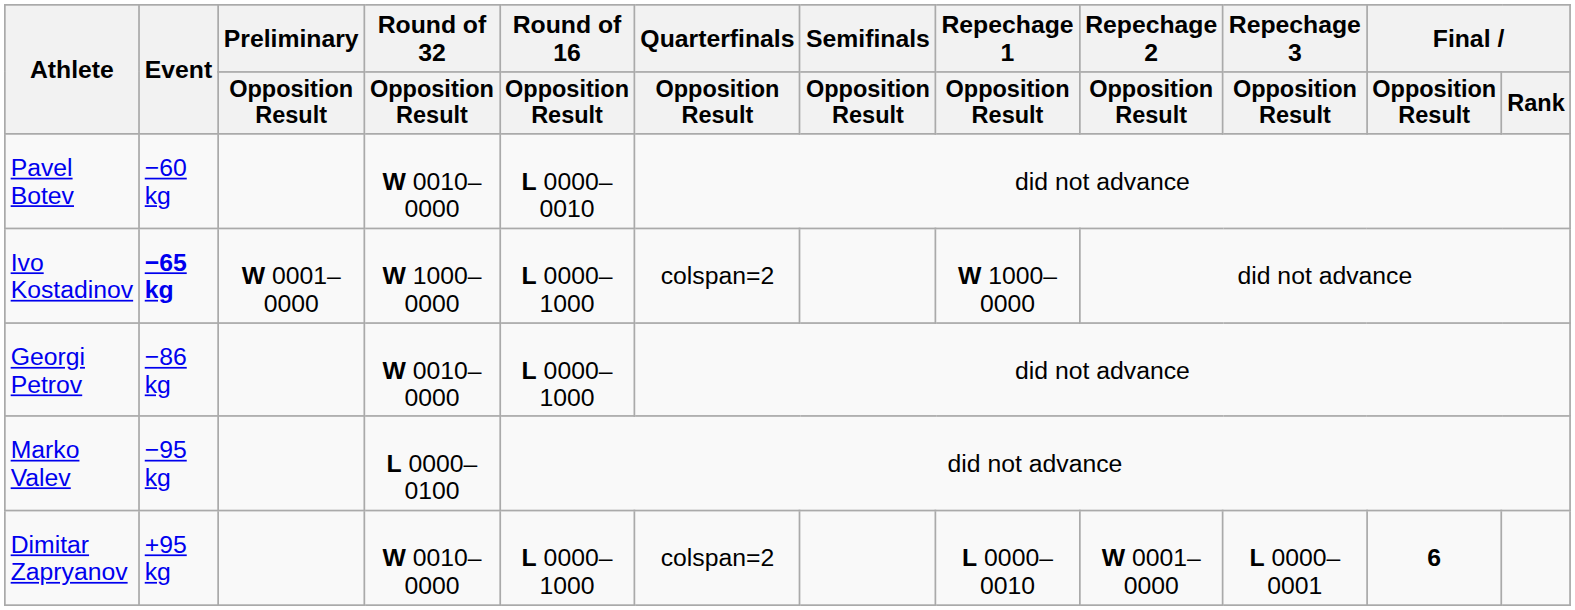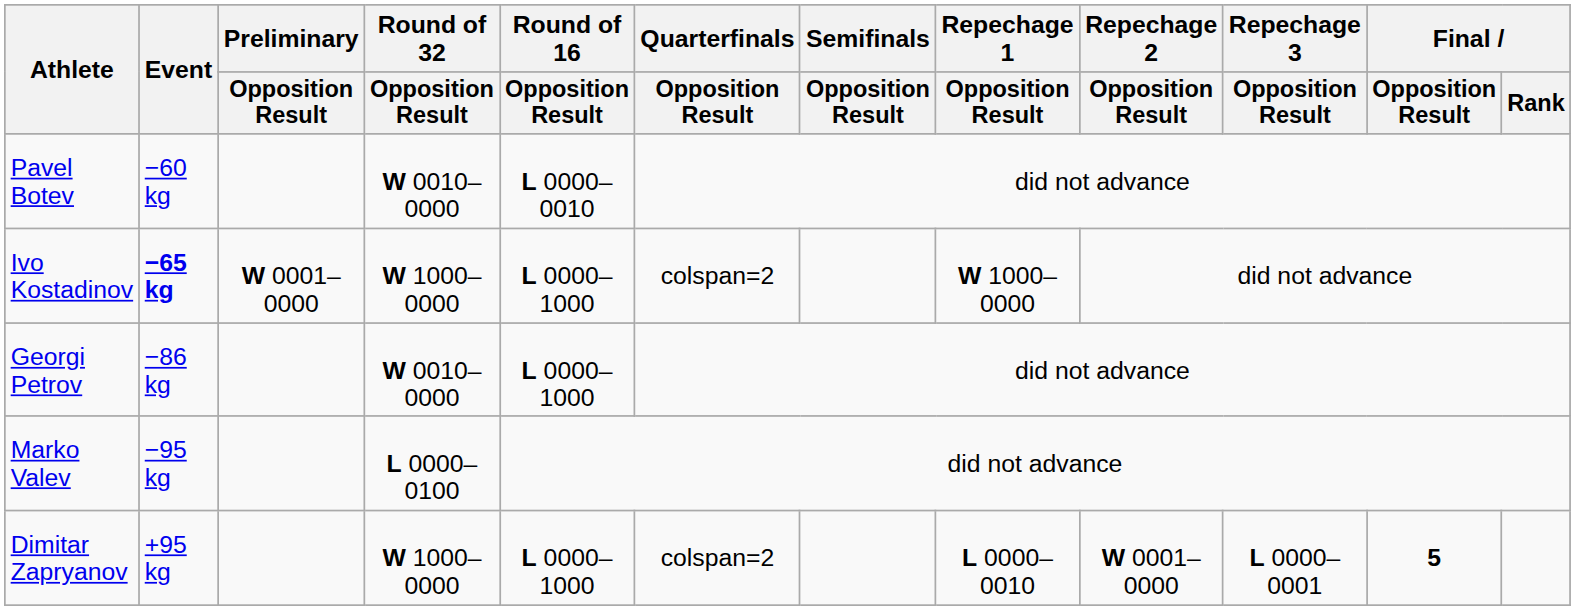Dimitar Zapryanov | Round of 32 / Opposition Result: W 0010–0000 -> W 1000–0000
Dimitar Zapryanov | Final / Opposition Result: 6 -> 5
